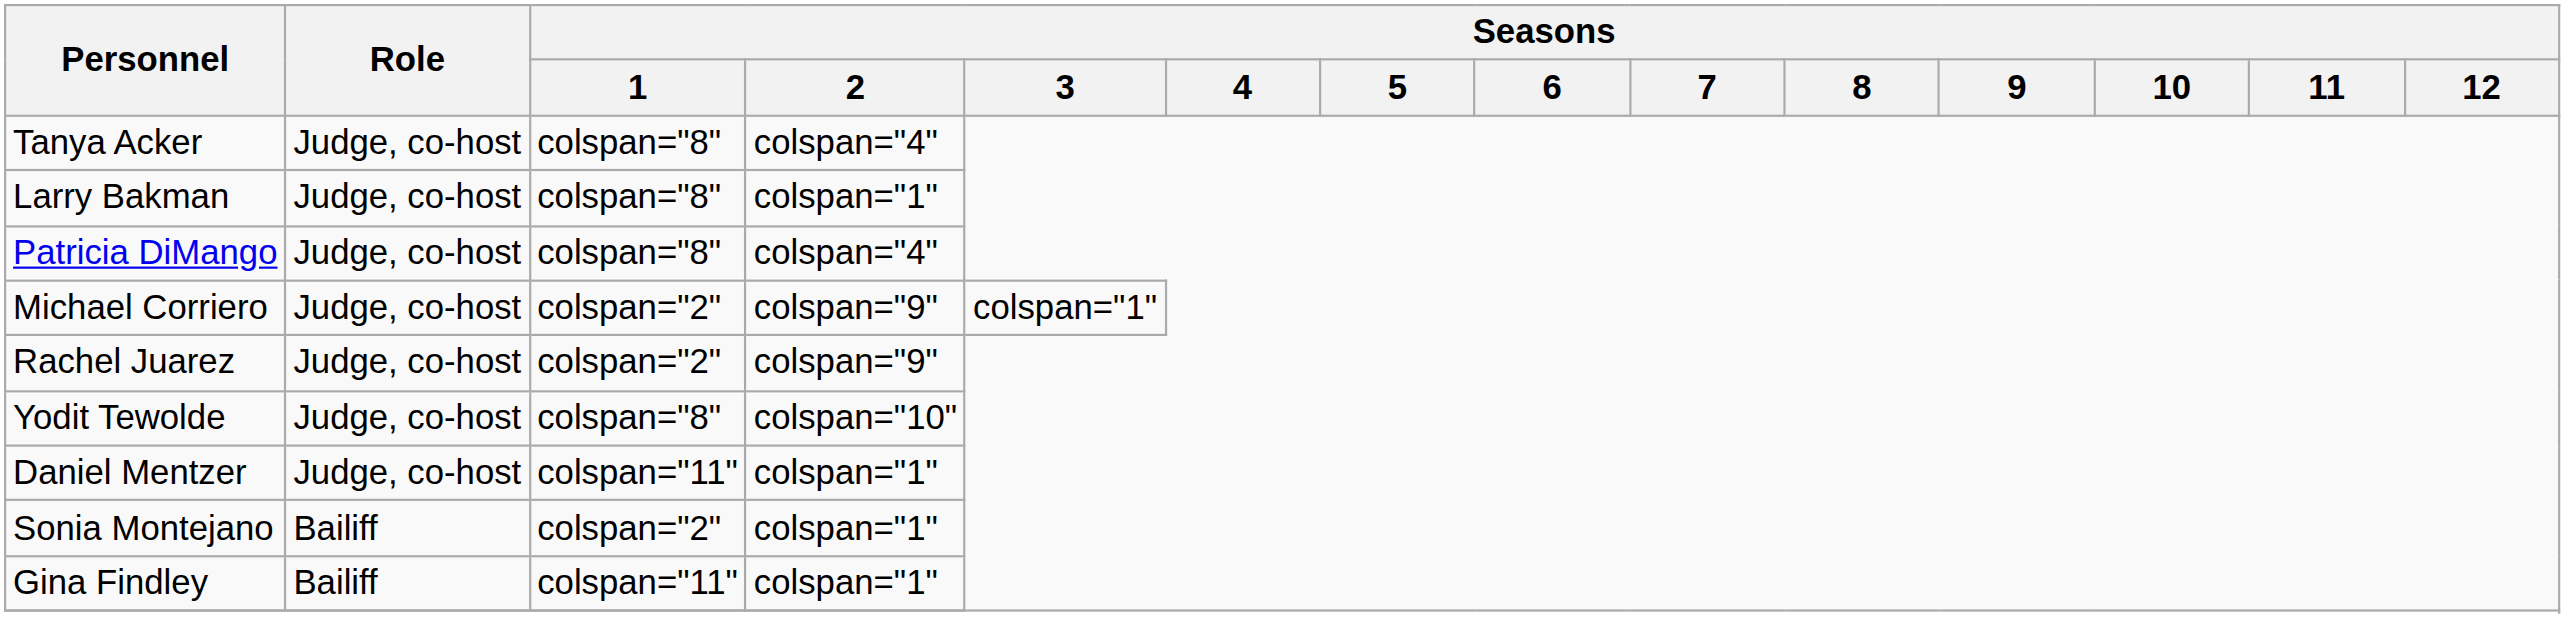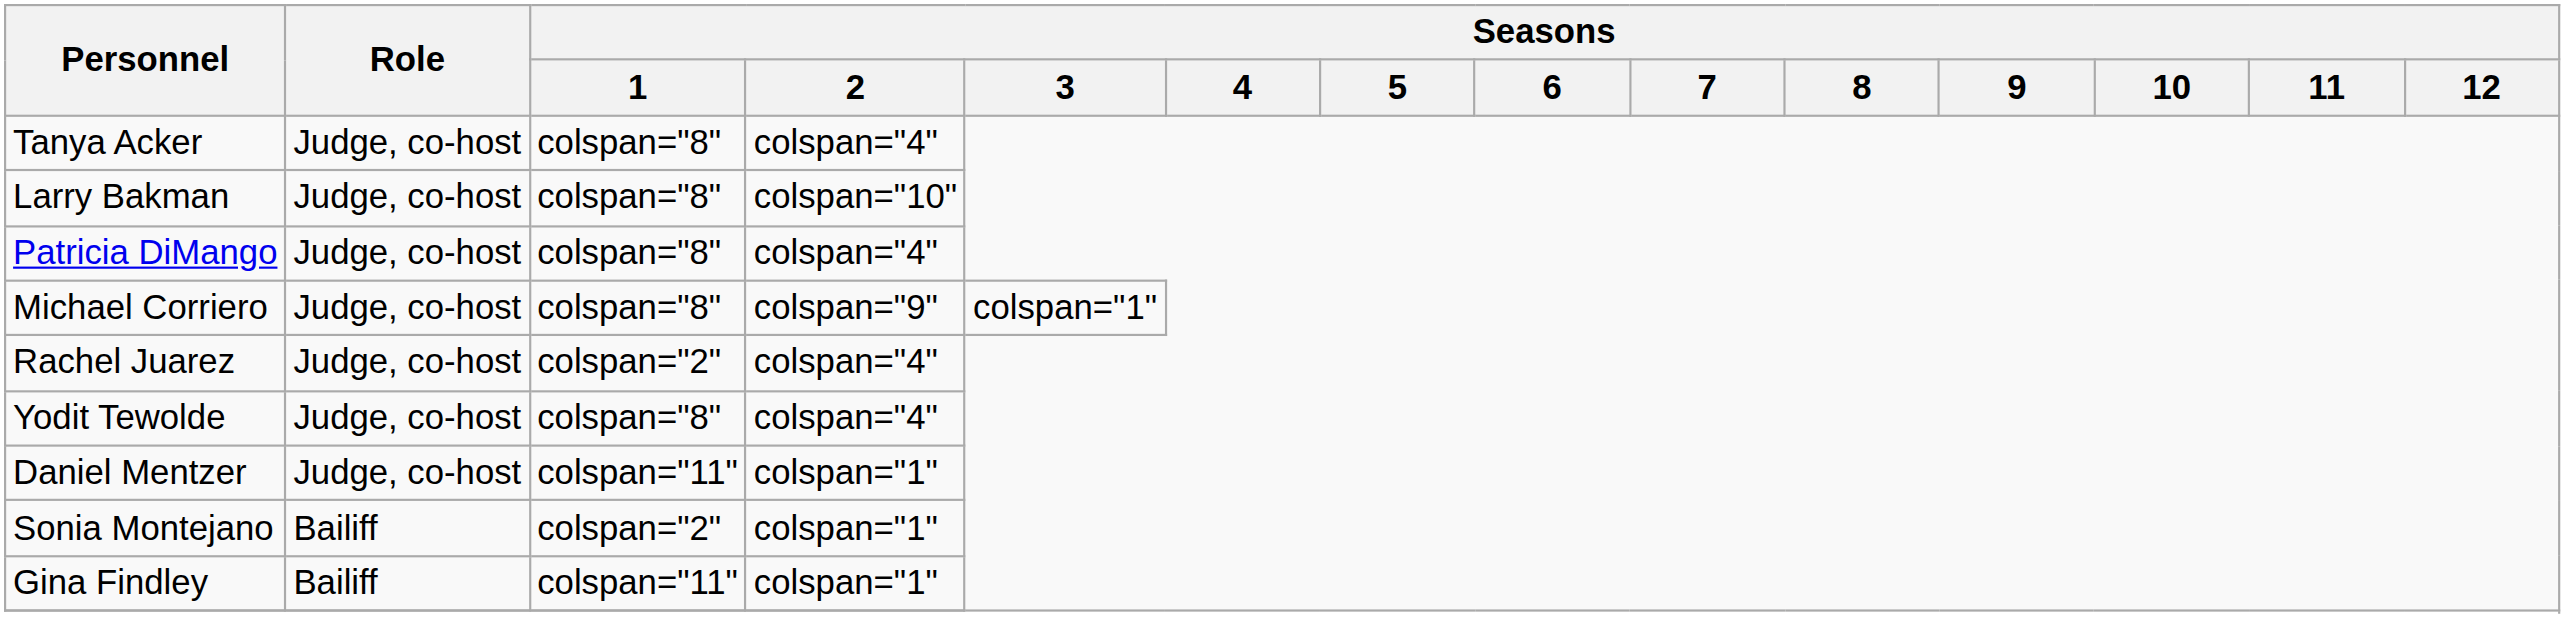Larry Bakman | Seasons / 2: colspan="1" -> colspan="10"
Michael Corriero | Seasons / 1: colspan="2" -> colspan="8"
Rachel Juarez | Seasons / 2: colspan="9" -> colspan="4"
Yodit Tewolde | Seasons / 2: colspan="10" -> colspan="4"
